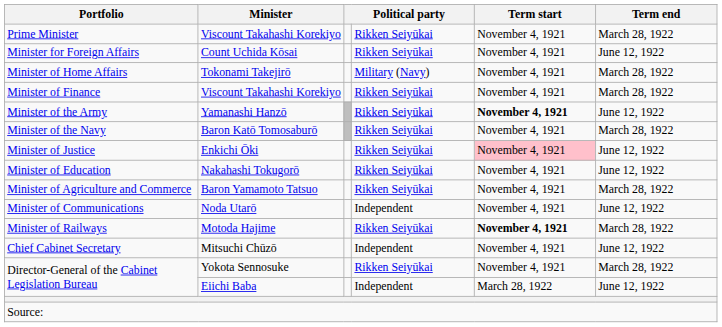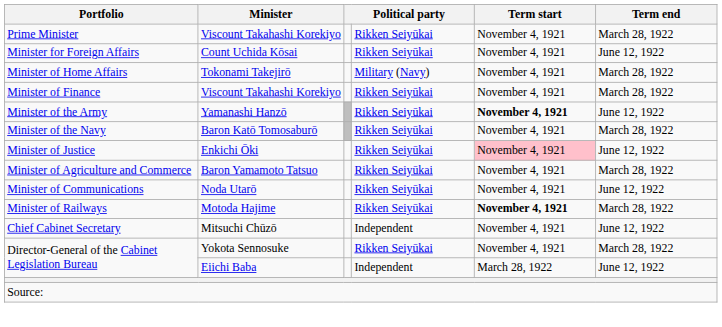- row: Minister of Education | Nakahashi Tokugorō | Rikken Seiyūkai | November 4, 1921 | June 12, 1922
Minister of Communications | column 4: Independent -> Rikken Seiyūkai
